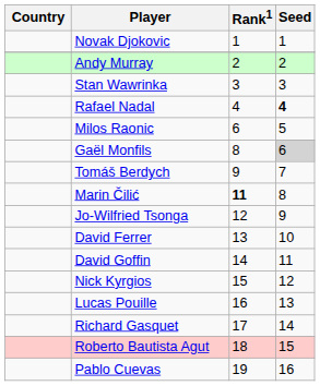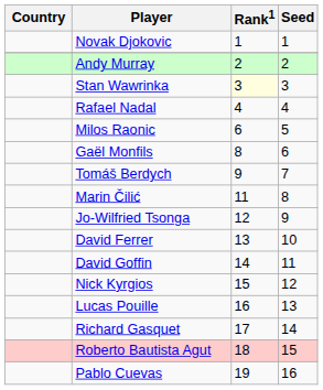Stan Wawrinka | Rank1: no background -> lightyellow background
Rafael Nadal | Seed: bold -> normal
Gaël Monfils | Seed: lightgrey background -> no background
Marin Čilić | Rank1: bold -> normal
